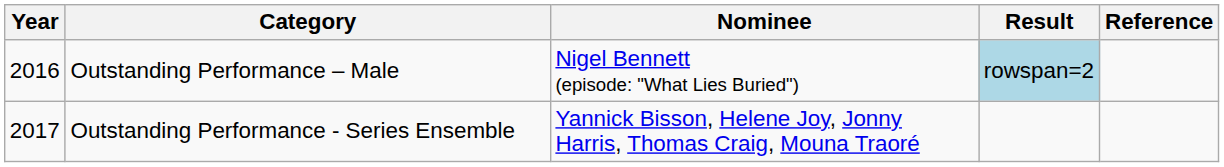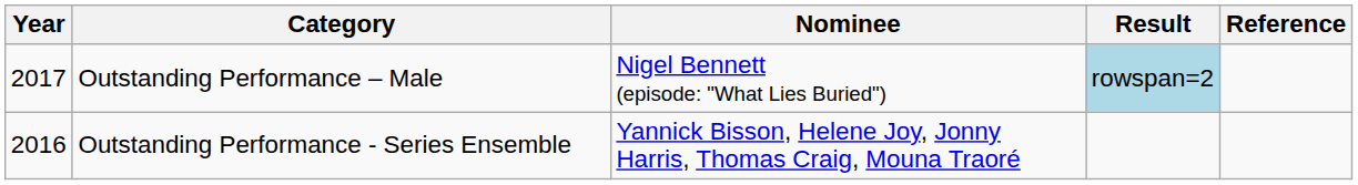Outstanding Performance – Male | Year: 2016 -> 2017
Outstanding Performance - Series Ensemble | Year: 2017 -> 2016
